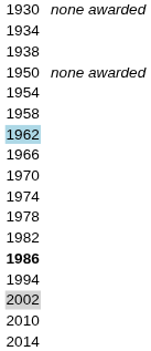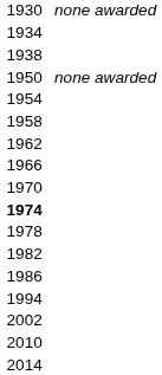1962 | column 1: lightblue background -> no background
1974 | column 1: normal -> bold
1986 | column 1: bold -> normal
2002 | column 1: lightgrey background -> no background
